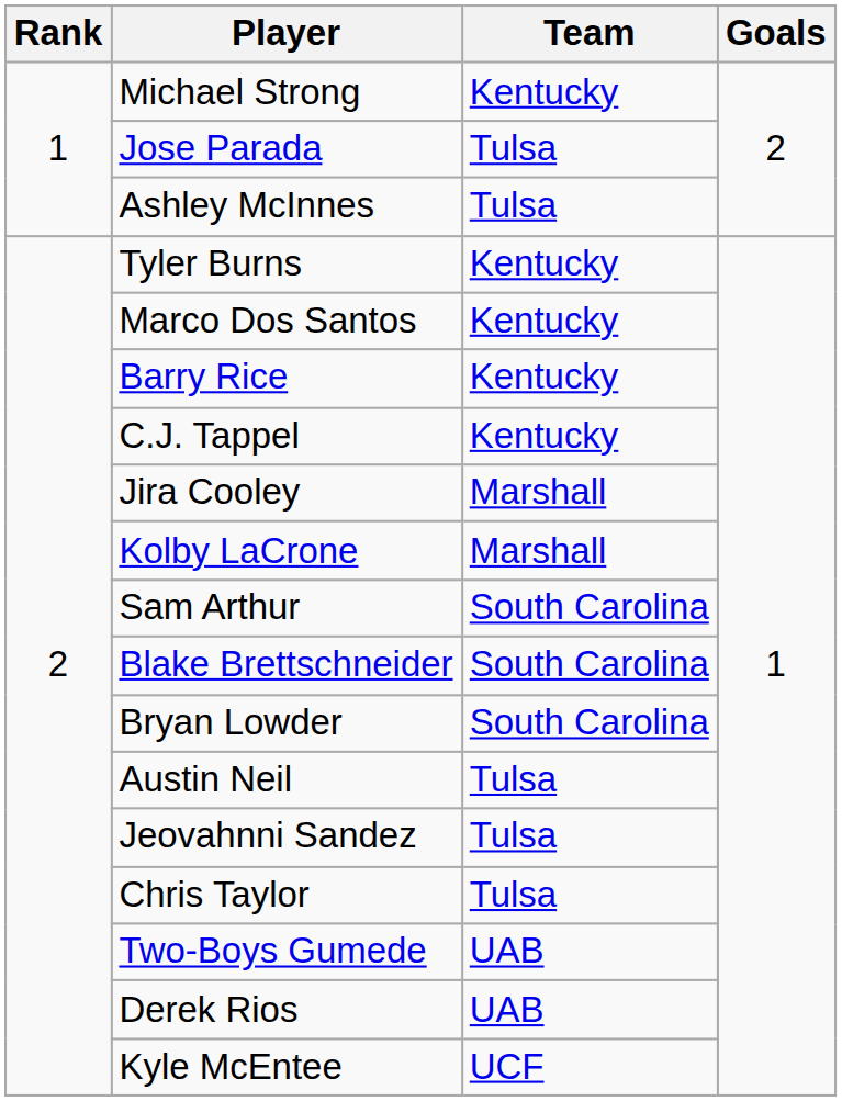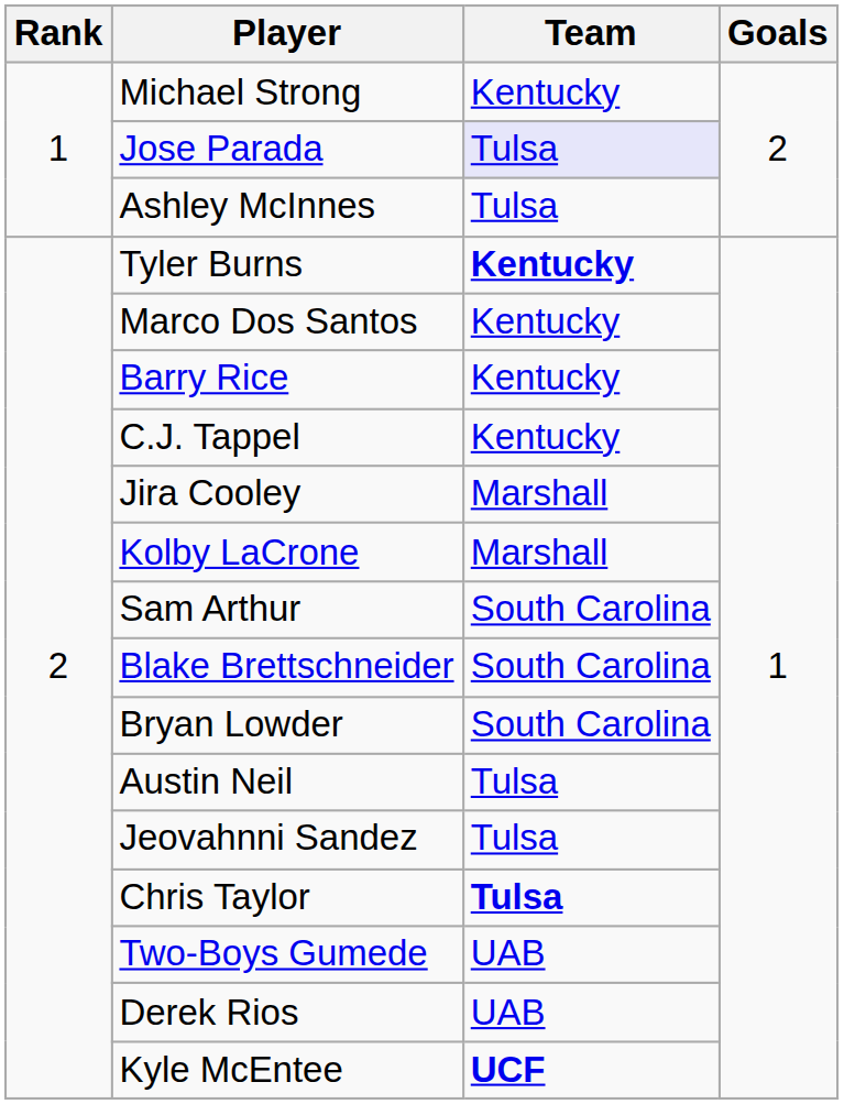Jose Parada | Team: no background -> lavender background
Tyler Burns | Team: normal -> bold
Chris Taylor | Team: normal -> bold
Kyle McEntee | Team: normal -> bold
